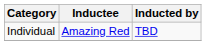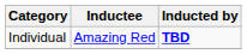Individual | Inducted by: normal -> bold
